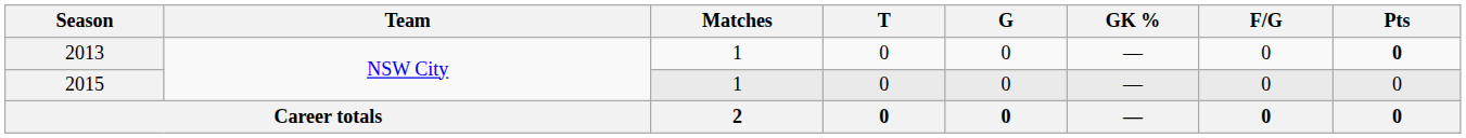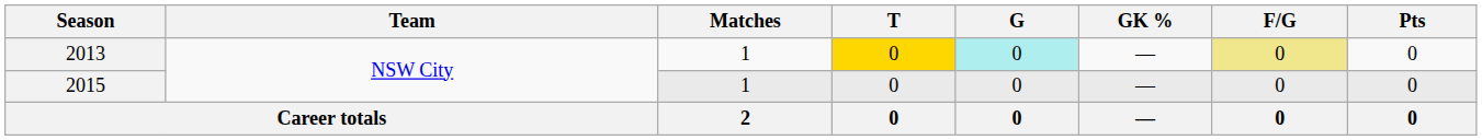2013 | T: no background -> gold background
2013 | G: no background -> paleturquoise background
2013 | F/G: no background -> khaki background
2013 | Pts: bold -> normal
